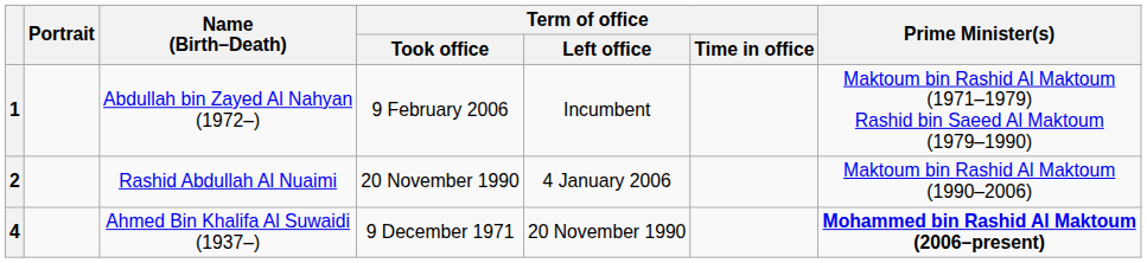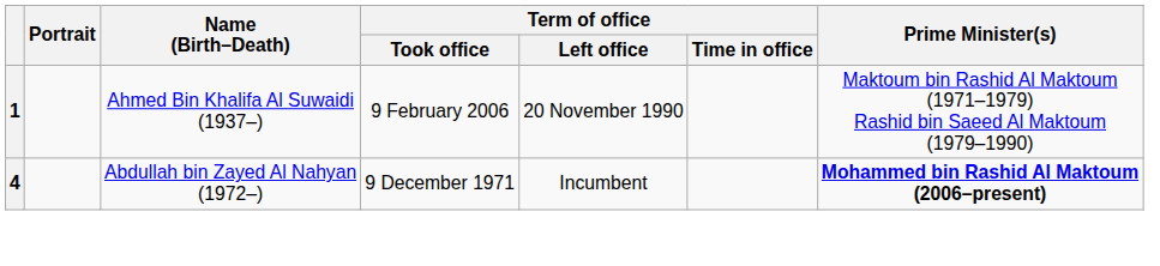1 | Name (Birth–Death): Abdullah bin Zayed Al Nahyan (1972–) -> Ahmed Bin Khalifa Al Suwaidi (1937–)
1 | Term of office / Left office: Incumbent -> 20 November 1990
- row: 2 | Rashid Abdullah Al Nuaimi | 20 November 1990 | 4 January 2006 | Maktoum bin Rashid Al Maktoum (1990–2006)
4 | Name (Birth–Death): Ahmed Bin Khalifa Al Suwaidi (1937–) -> Abdullah bin Zayed Al Nahyan (1972–)
4 | Term of office / Left office: 20 November 1990 -> Incumbent
